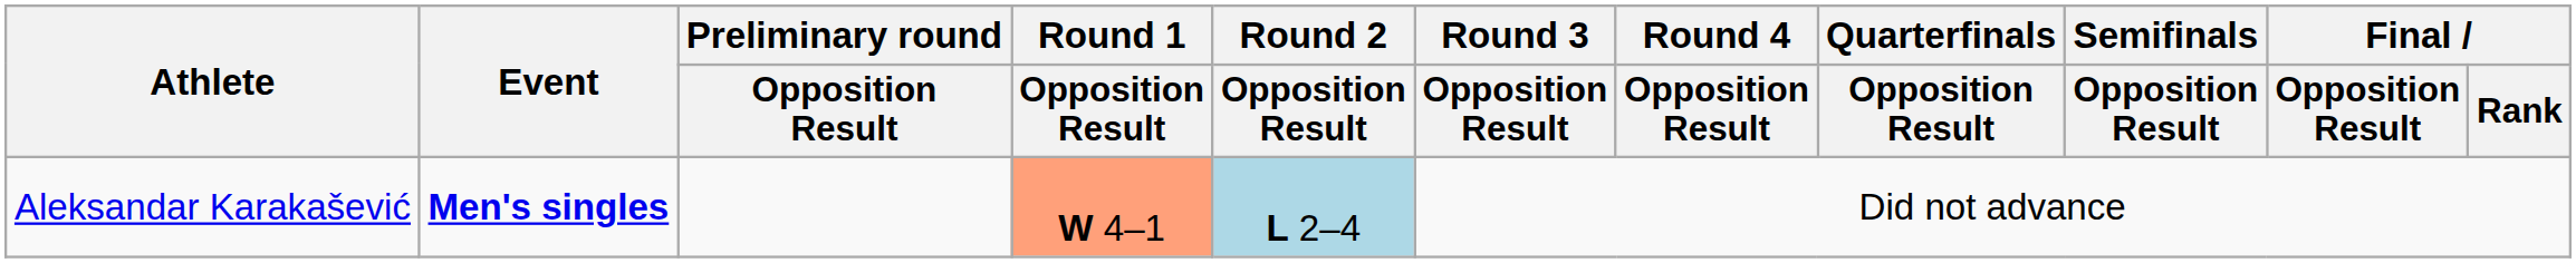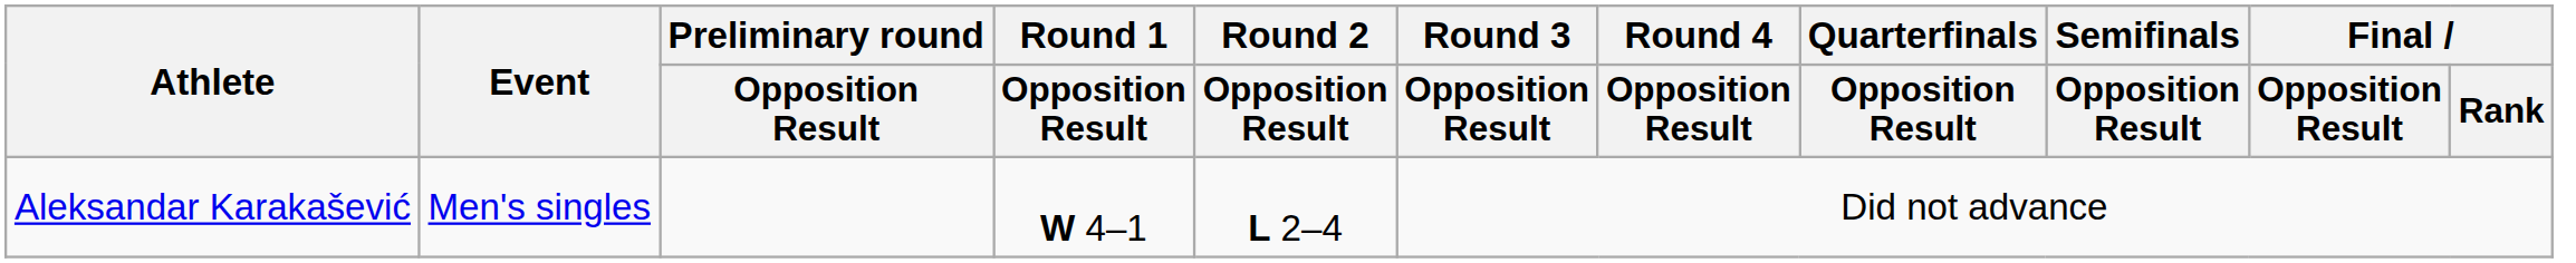Aleksandar Karakašević | Event: bold -> normal
Aleksandar Karakašević | Round 1 / Opposition Result: lightsalmon background -> no background
Aleksandar Karakašević | Round 2 / Opposition Result: lightblue background -> no background
